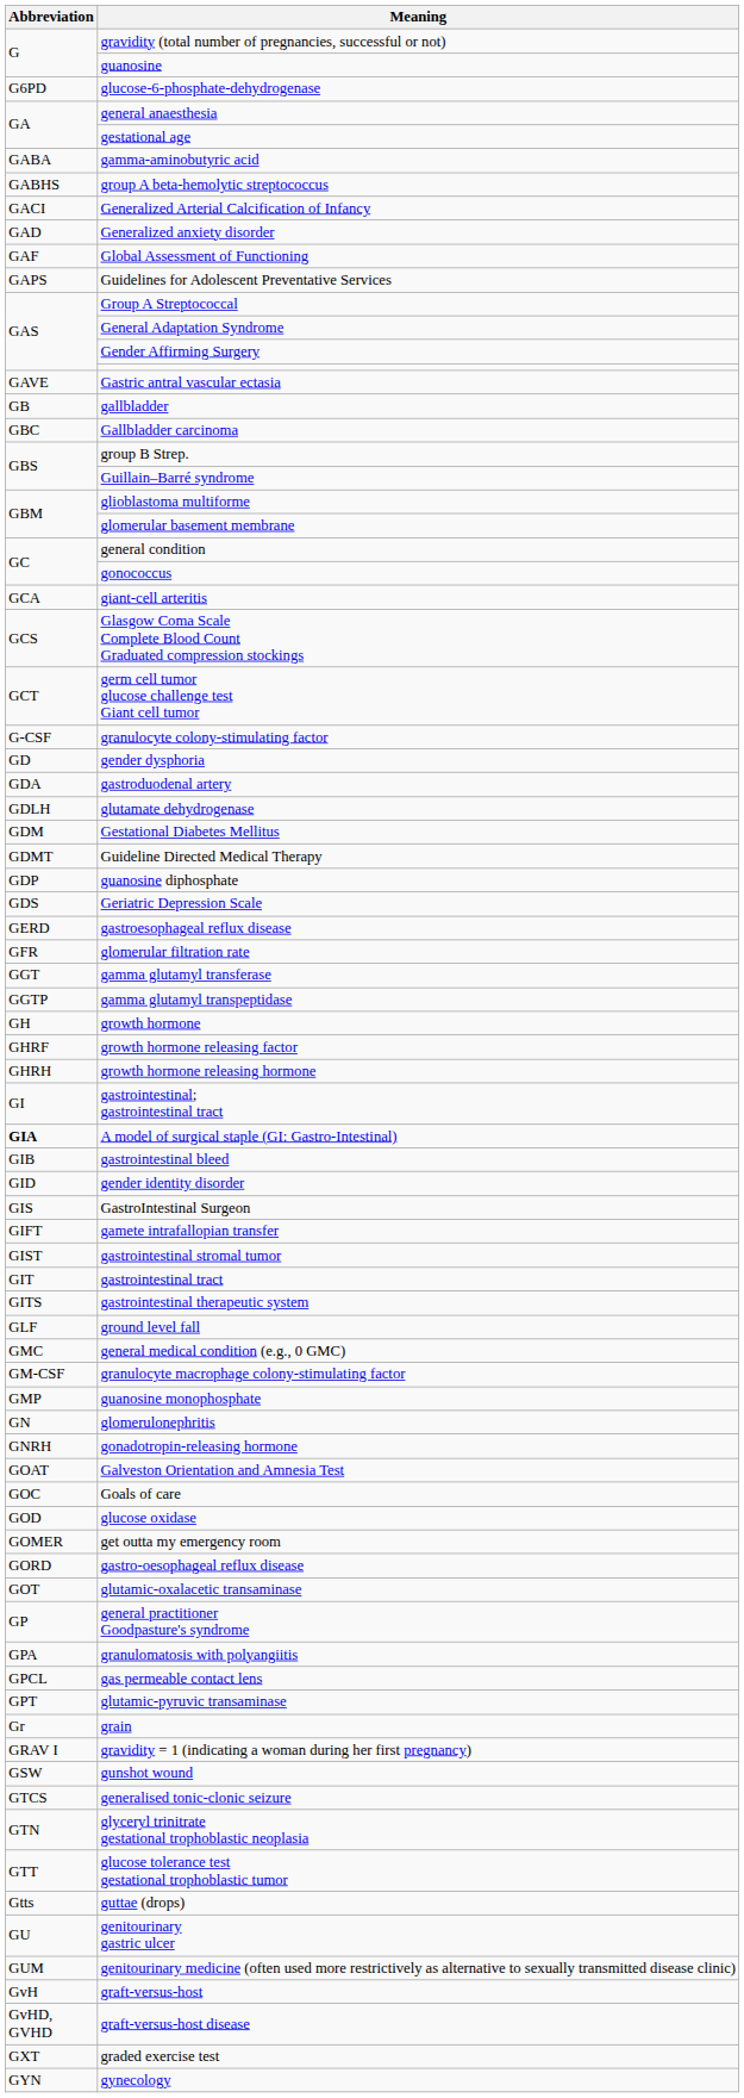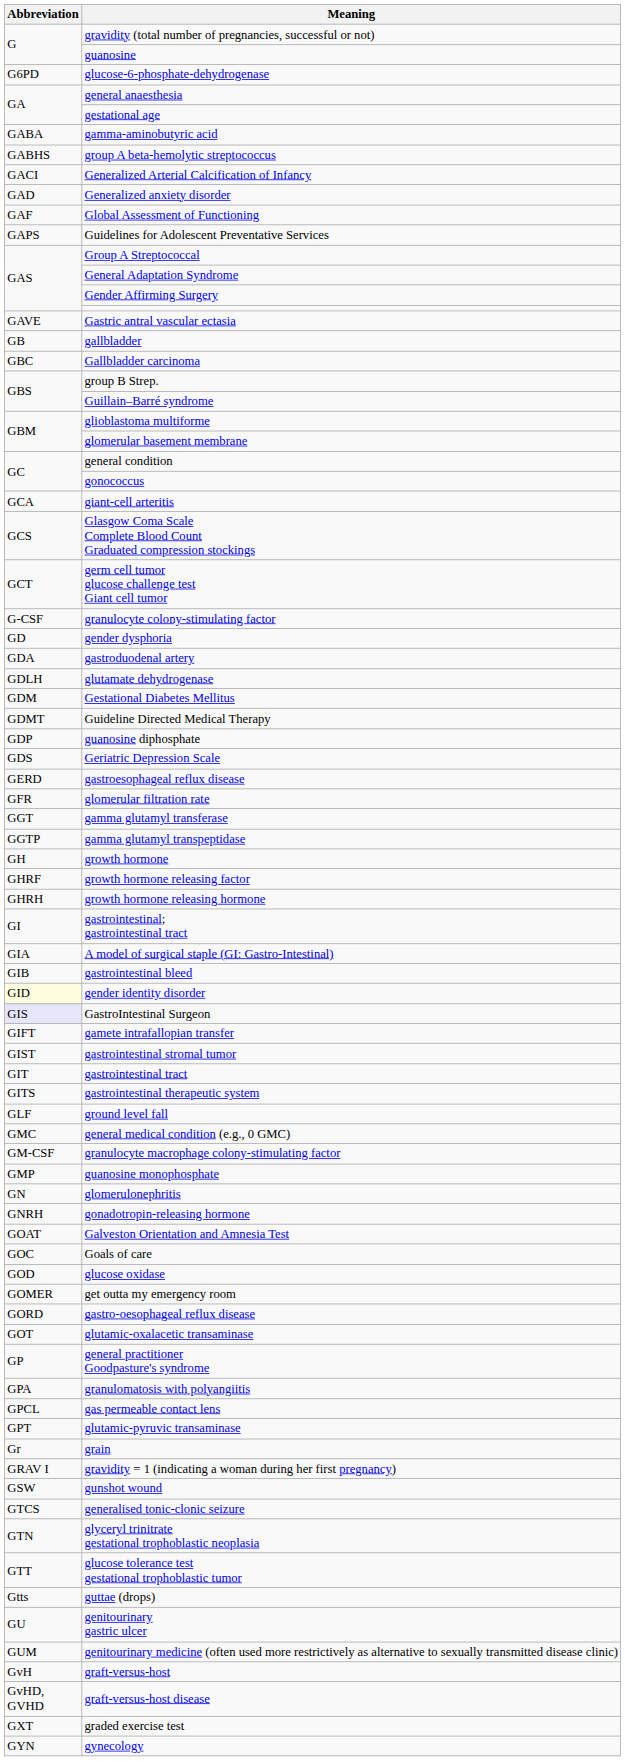A model of surgical staple (GI: Gastro-Intestinal) | Abbreviation: bold -> normal
gender identity disorder | Abbreviation: no background -> lightyellow background
GastroIntestinal Surgeon | Abbreviation: no background -> lavender background
